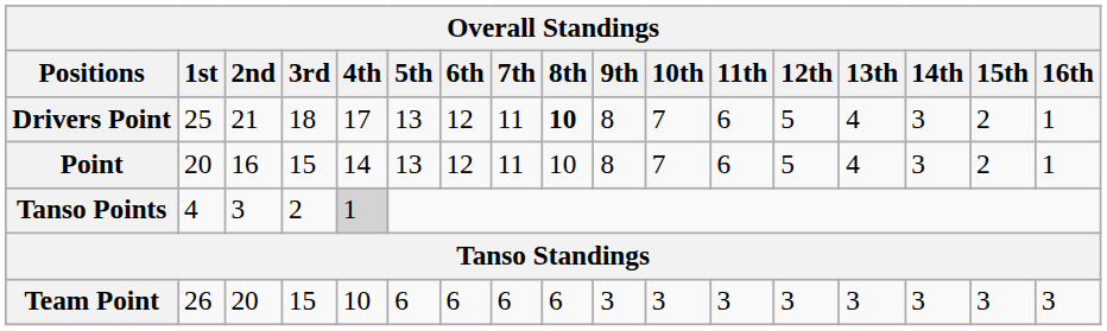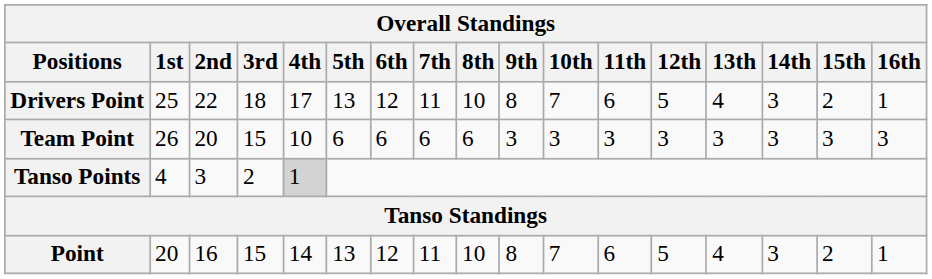Drivers Point | 2nd: 21 -> 22
Drivers Point | 8th: bold -> normal
rows swapped: Team Point <-> Point
